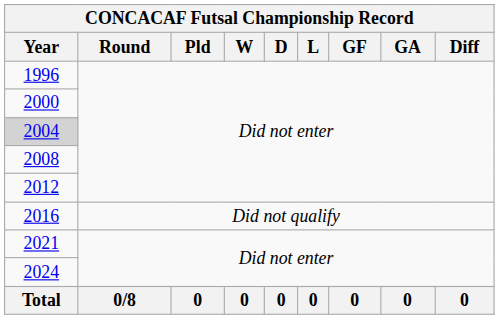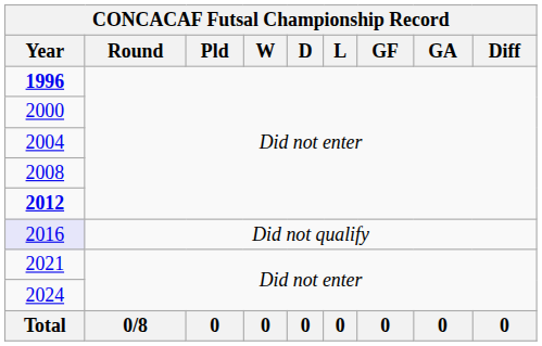1996 | Year: normal -> bold
2004 | Year: lightgrey background -> no background
2012 | Year: normal -> bold
2016 | Year: no background -> lavender background
